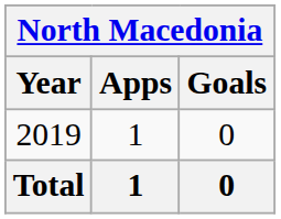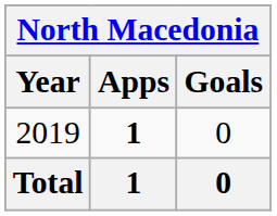2019 | Apps: normal -> bold
